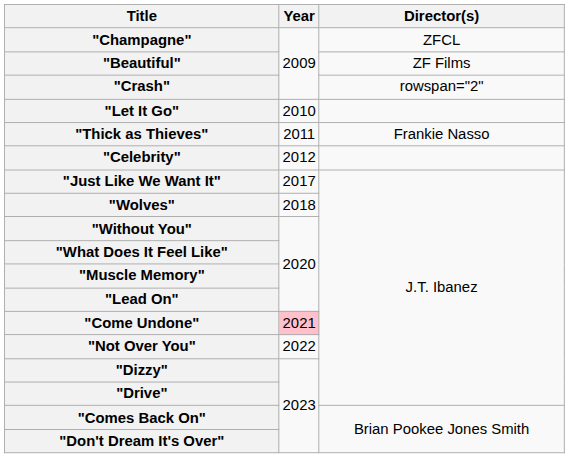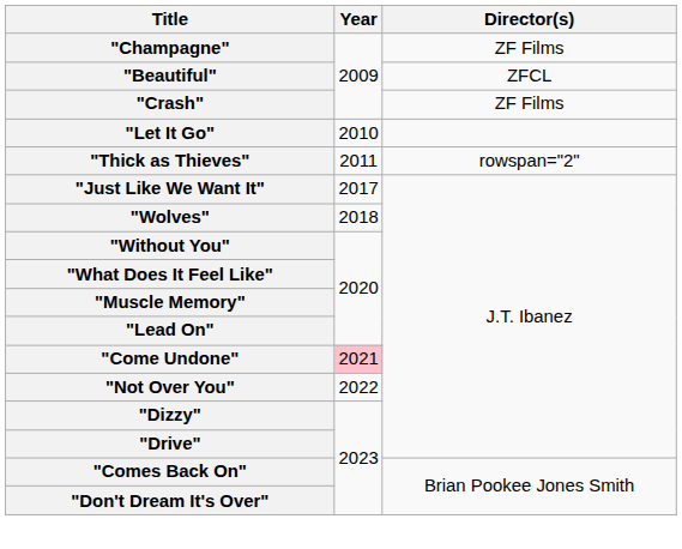"Champagne" | Director(s): ZFCL -> ZF Films
"Beautiful" | Director(s): ZF Films -> ZFCL
"Crash" | Director(s): rowspan="2" -> ZF Films
"Thick as Thieves" | Director(s): Frankie Nasso -> rowspan="2"
- row: "Celebrity" | 2012
